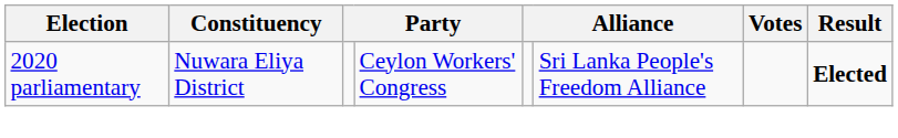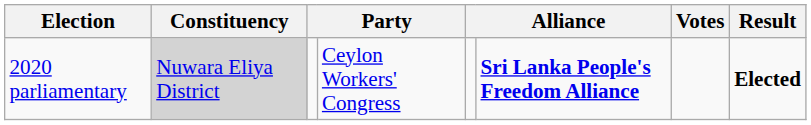2020 parliamentary | Constituency: no background -> lightgrey background
2020 parliamentary | column 6: normal -> bold
